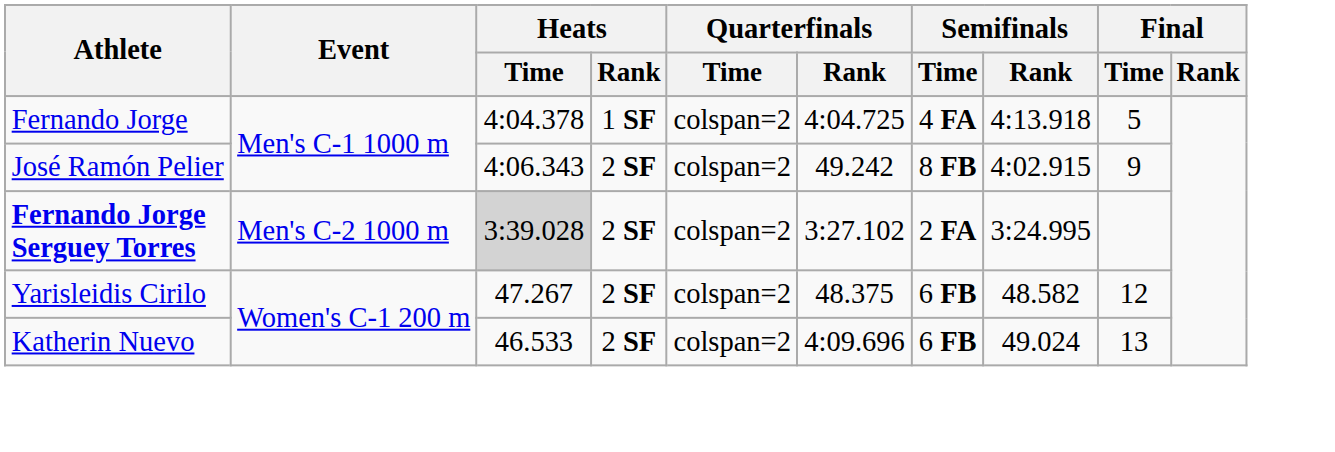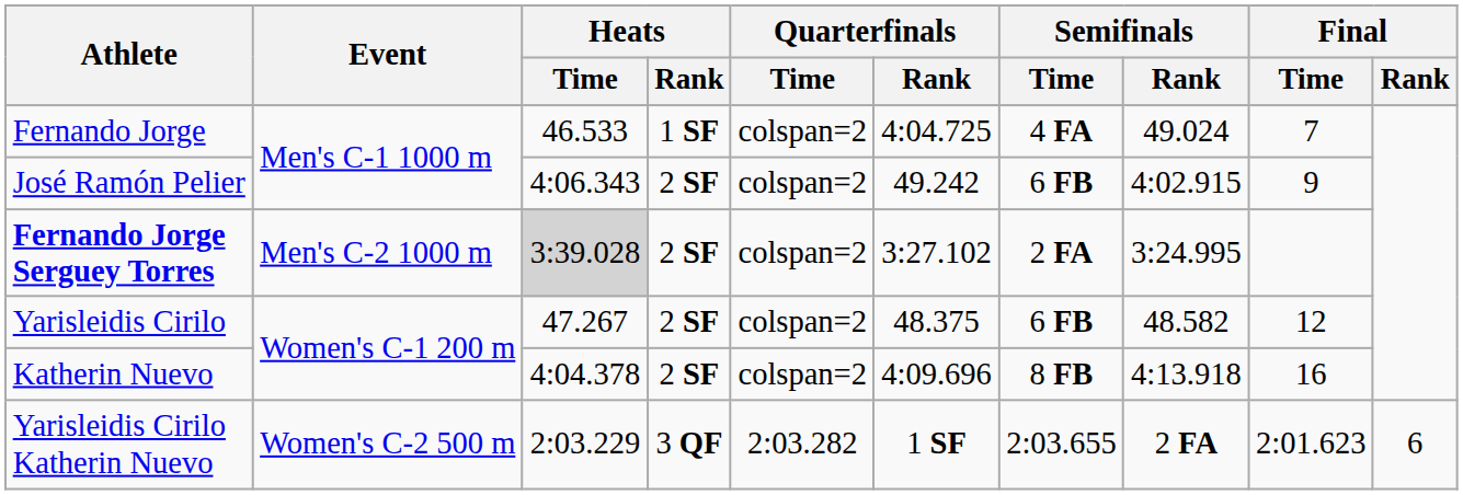Fernando Jorge | Heats / Time: 4:04.378 -> 46.533
Fernando Jorge | Semifinals / Rank: 4:13.918 -> 49.024
Fernando Jorge | Final / Time: 5 -> 7
José Ramón Pelier | Semifinals / Time: 8 FB -> 6 FB
Katherin Nuevo | Heats / Time: 46.533 -> 4:04.378
Katherin Nuevo | Semifinals / Time: 6 FB -> 8 FB
Katherin Nuevo | Semifinals / Rank: 49.024 -> 4:13.918
Katherin Nuevo | Final / Time: 13 -> 16
+ row: Yarisleidis Cirilo Katherin Nuevo | Women's C-2 500 m | 2:03.229 | 3 QF | 2:03.282 | 1 SF | 2:03.655 | 2 FA | 2:01.623 | 6
